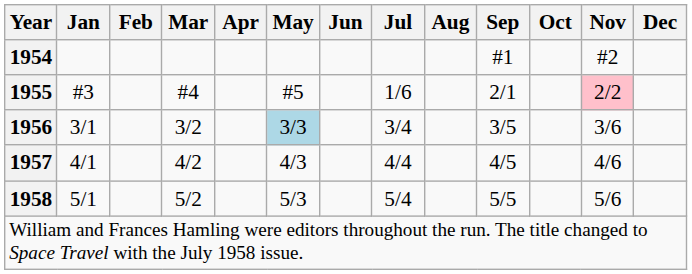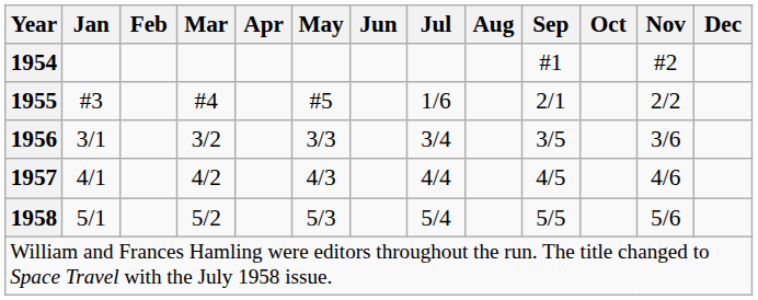1955 | Nov: pink background -> no background
1956 | May: lightblue background -> no background
